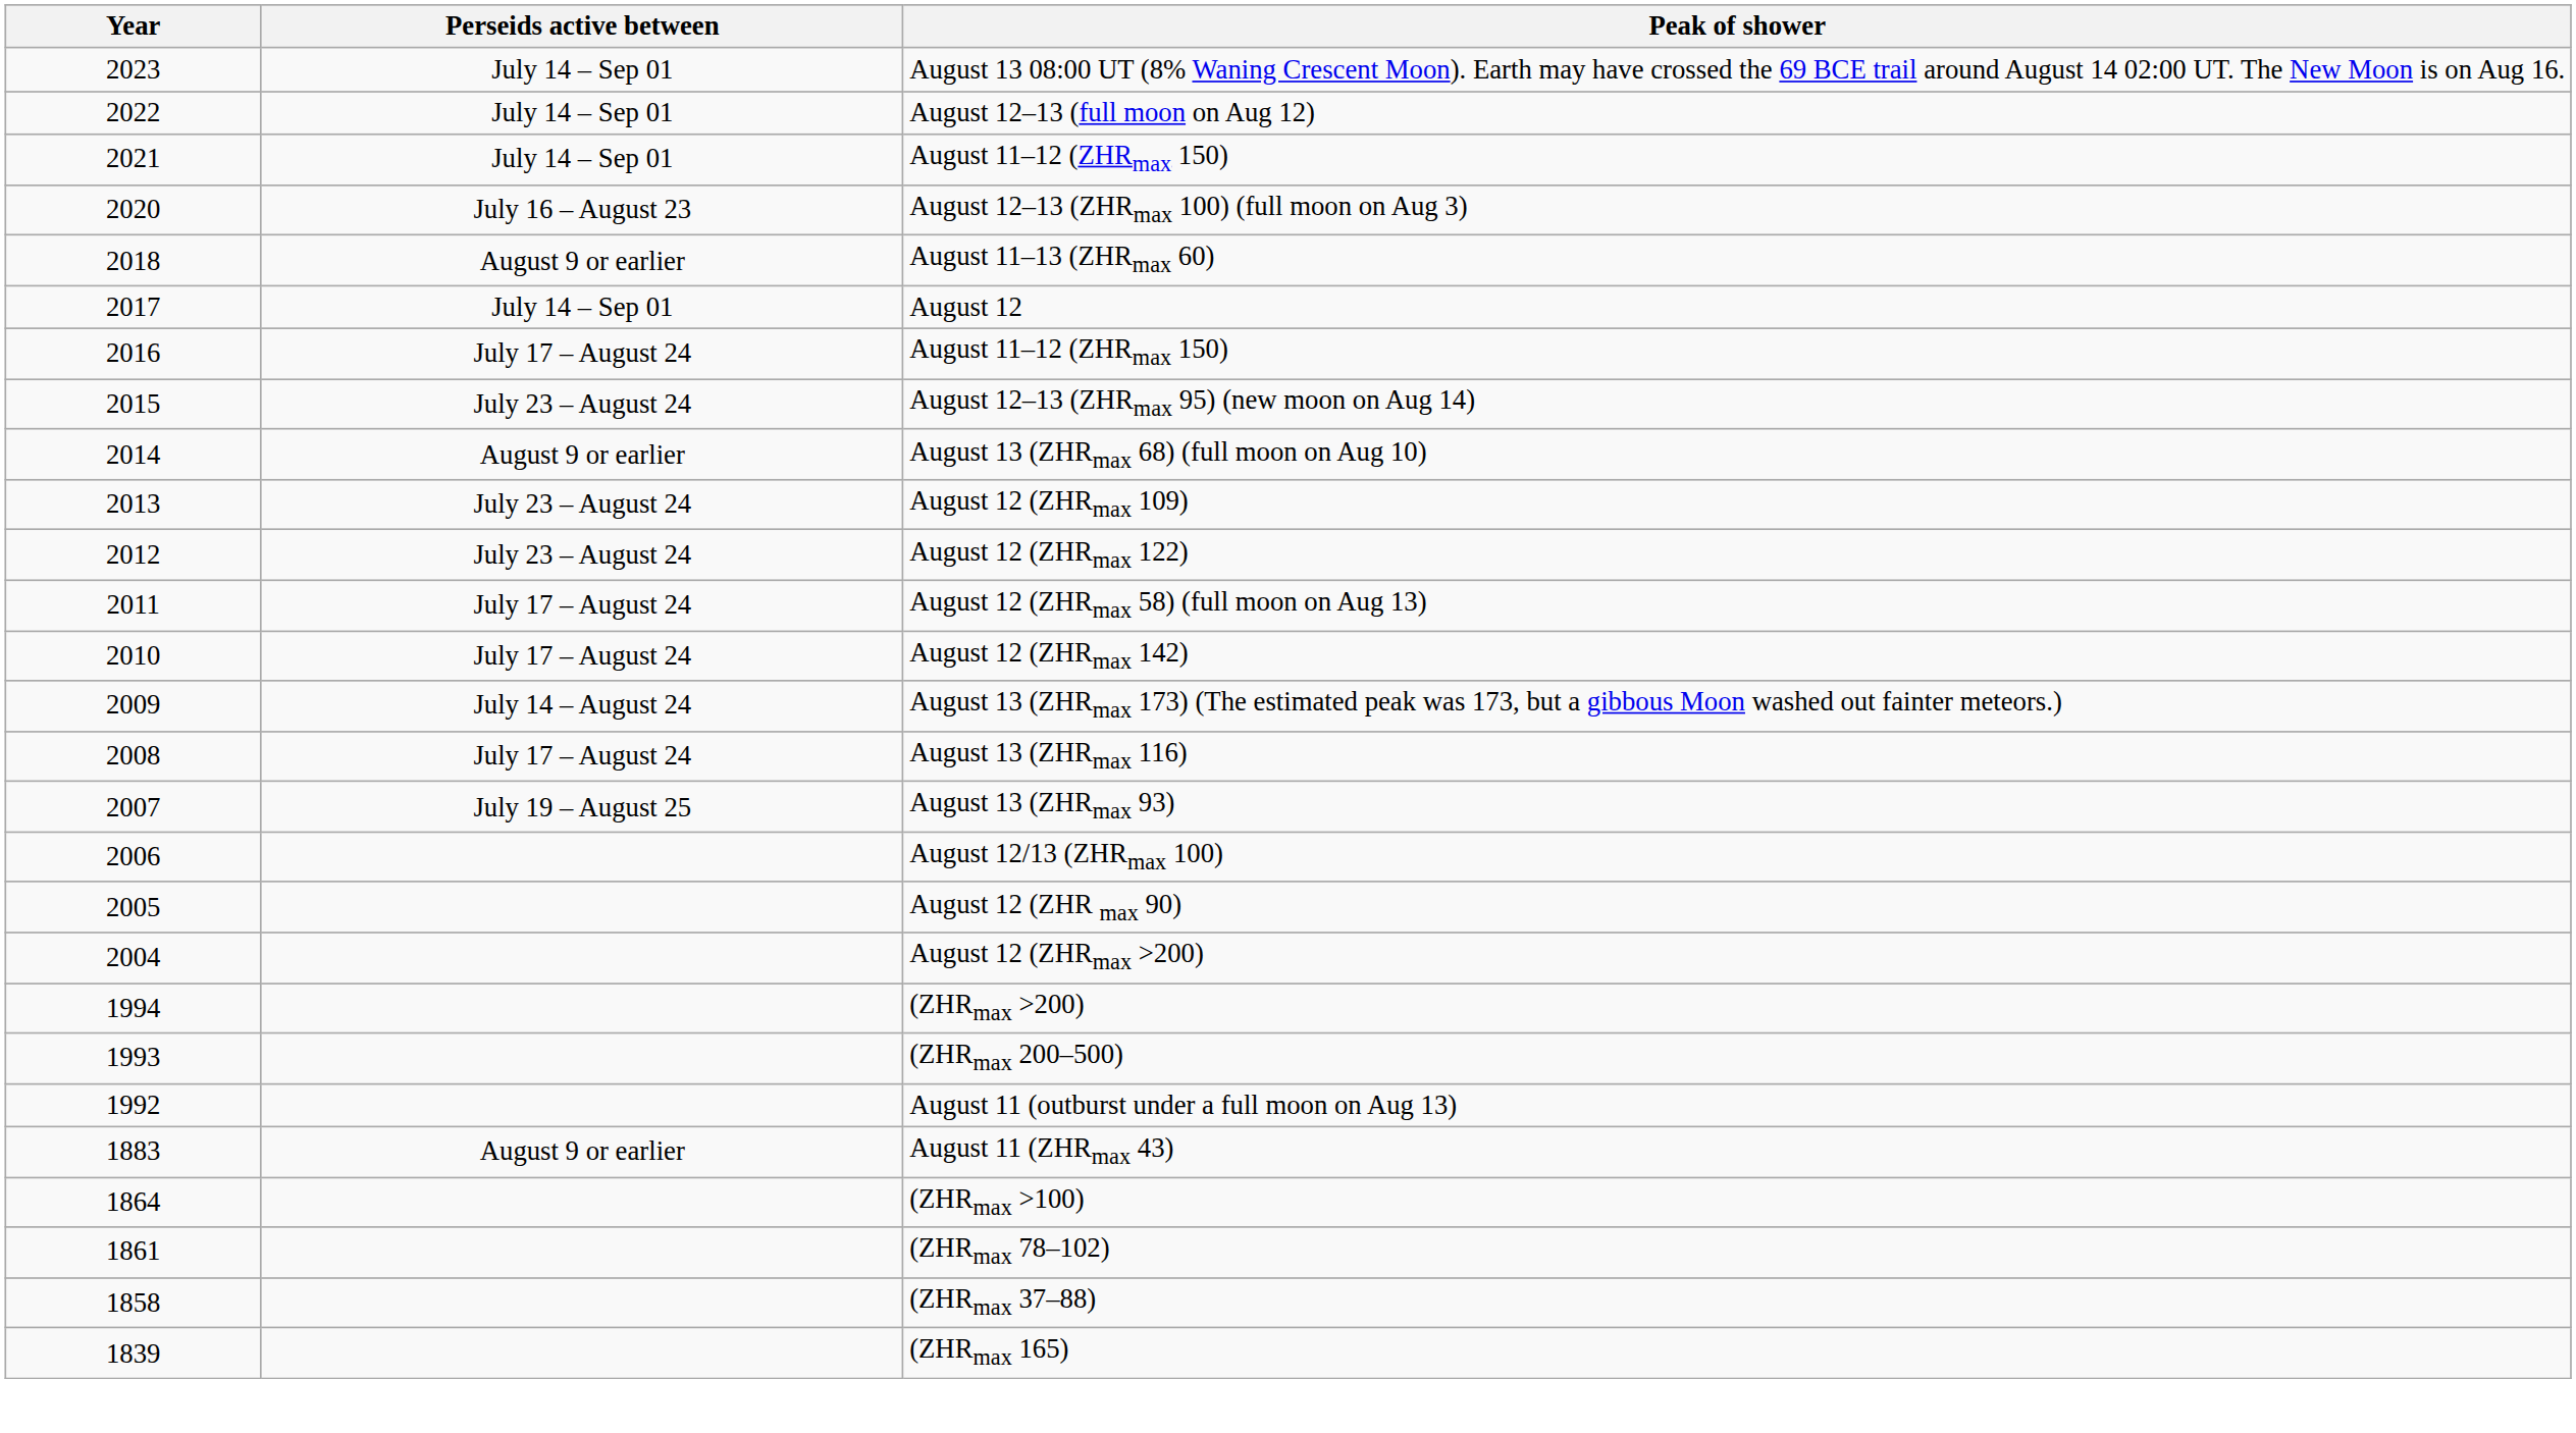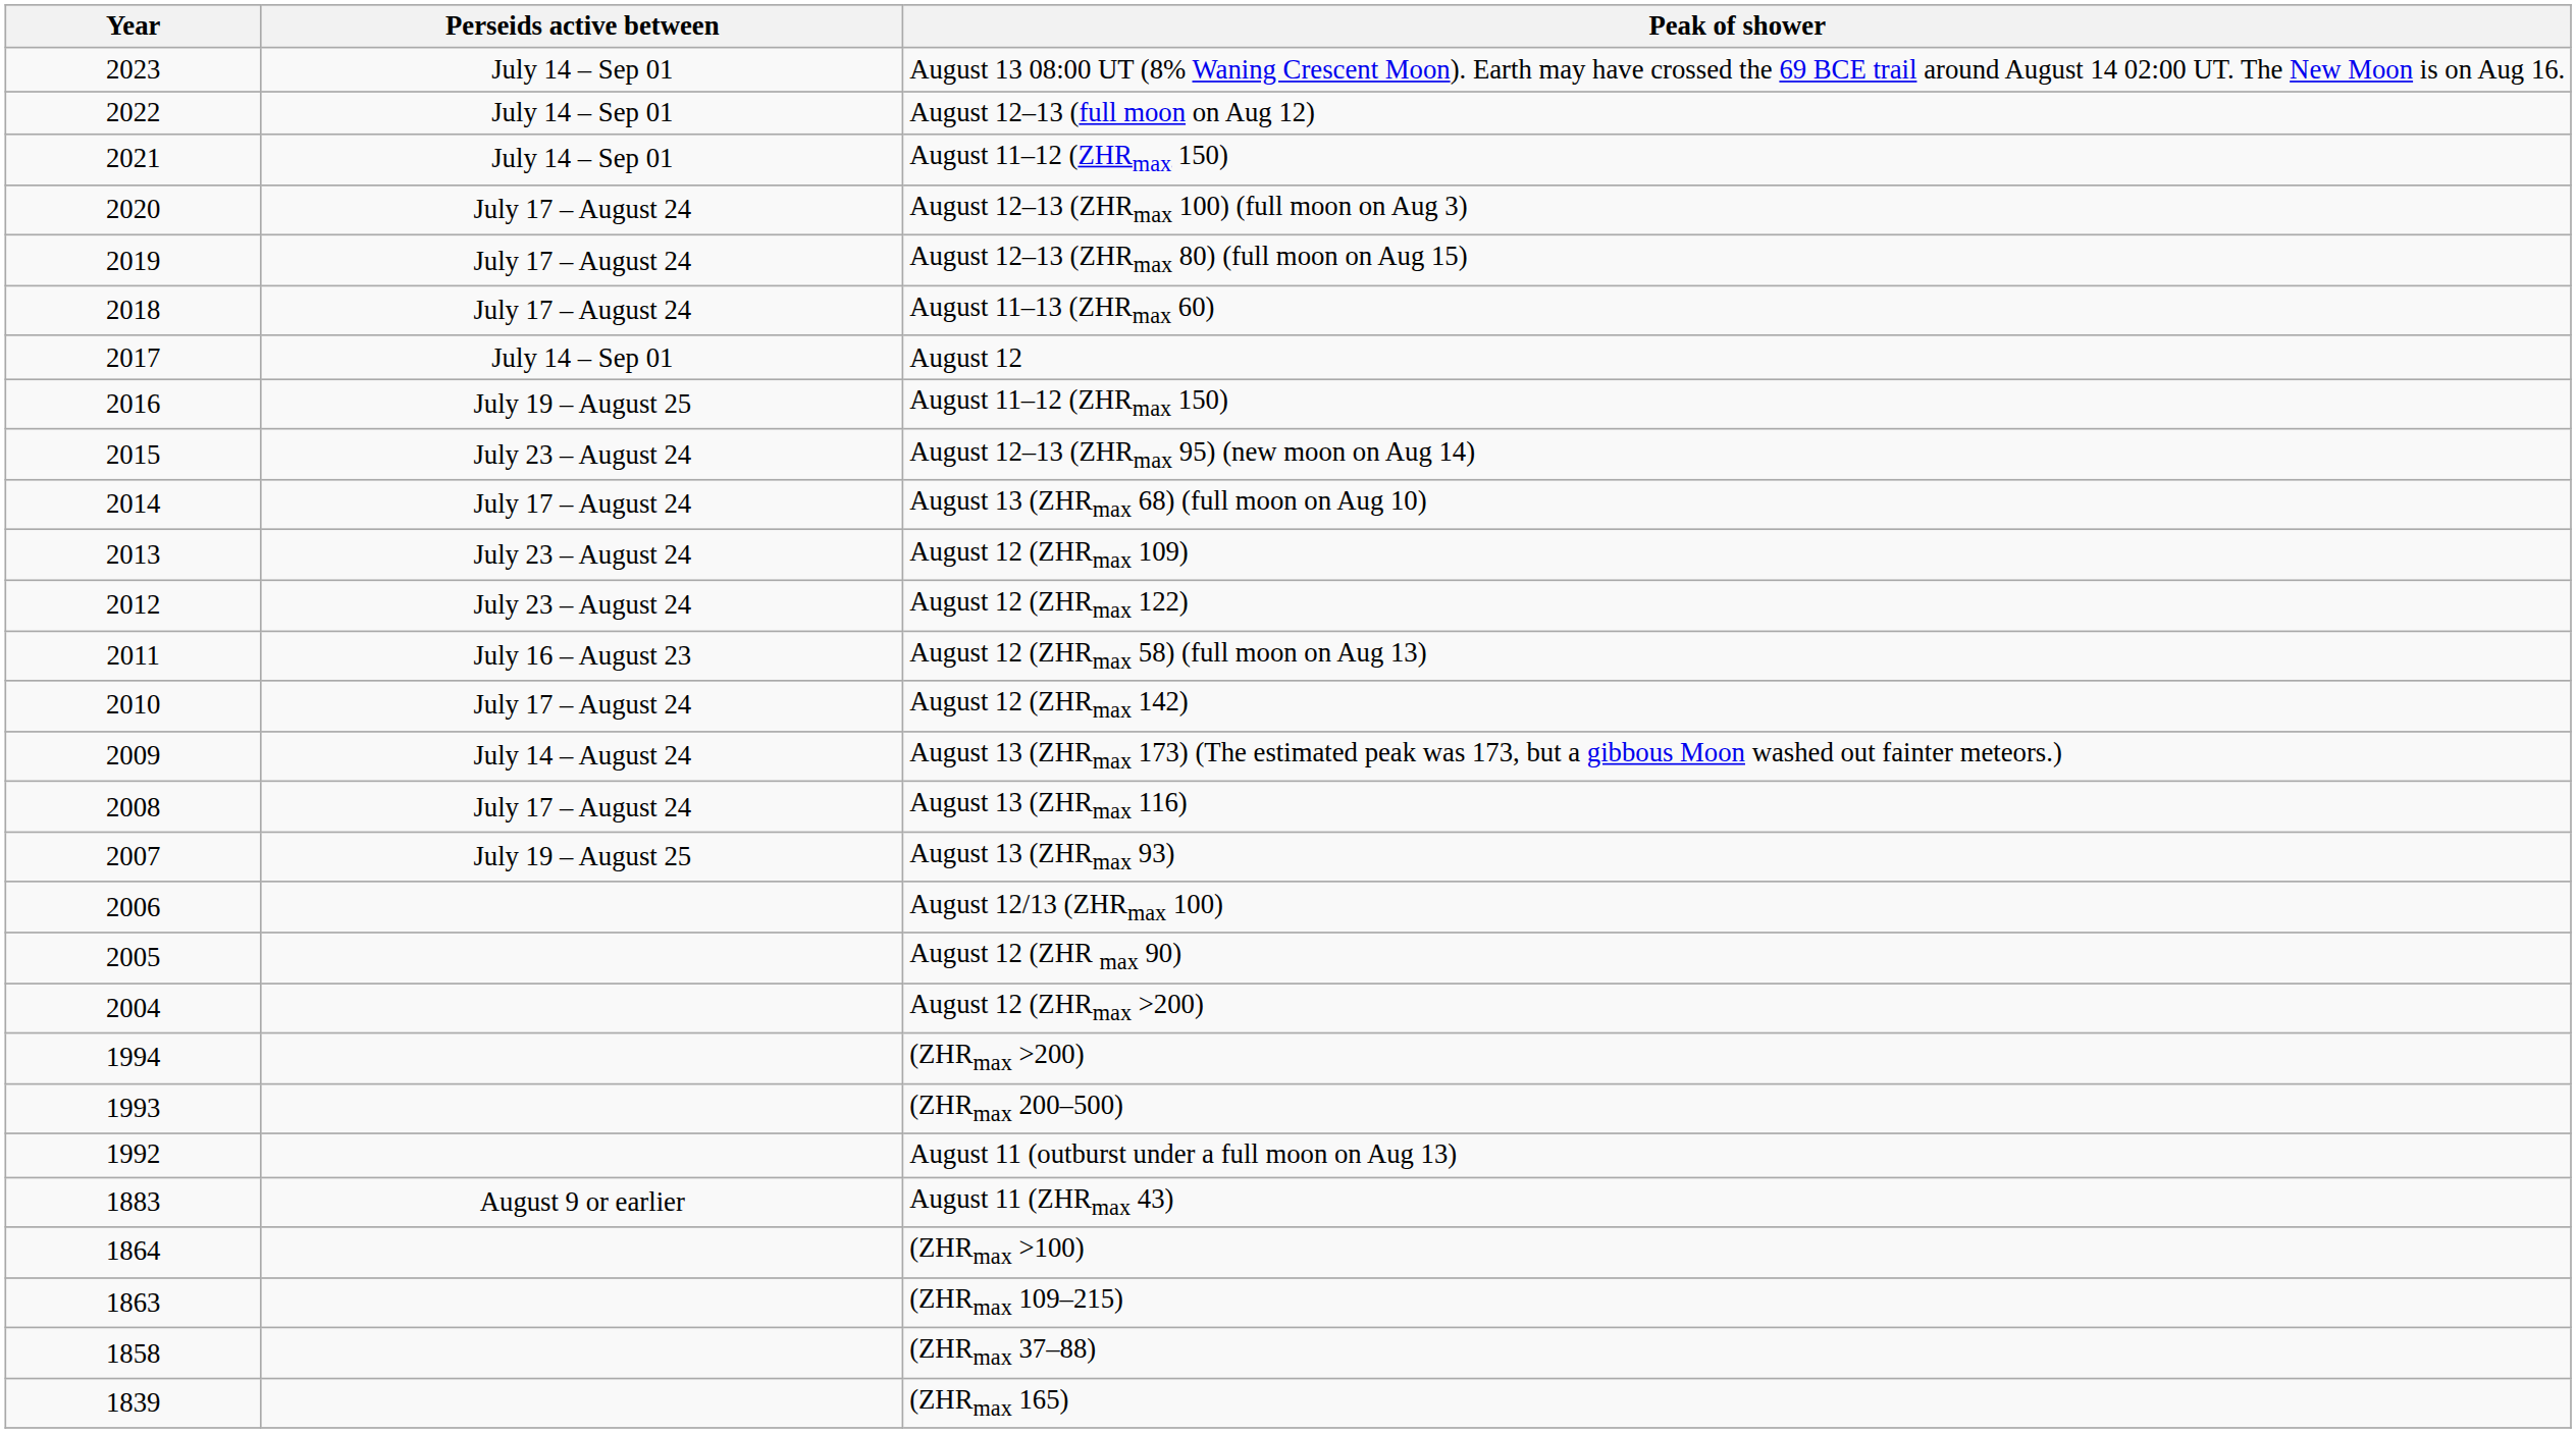August 12–13 (ZHRmax 100) (full moon on Aug 3) | Perseids active between: July 16 – August 23 -> July 17 – August 24
+ row: 2019 | July 17 – August 24 | August 12–13 (ZHRmax 80) (full moon on Aug 15)
August 11–13 (ZHRmax 60) | Perseids active between: August 9 or earlier -> July 17 – August 24
2016 / August 11–12 (ZHRmax 150) | Perseids active between: July 17 – August 24 -> July 19 – August 25
August 13 (ZHRmax 68) (full moon on Aug 10) | Perseids active between: August 9 or earlier -> July 17 – August 24
August 12 (ZHRmax 58) (full moon on Aug 13) | Perseids active between: July 17 – August 24 -> July 16 – August 23
+ row: 1863 | (ZHRmax 109–215)
- row: 1861 | (ZHRmax 78–102)
